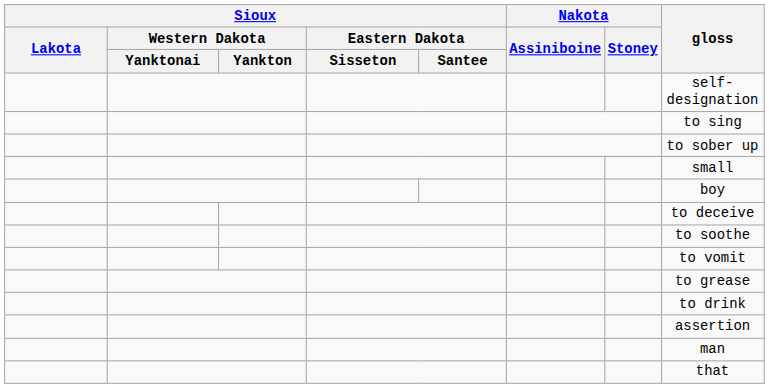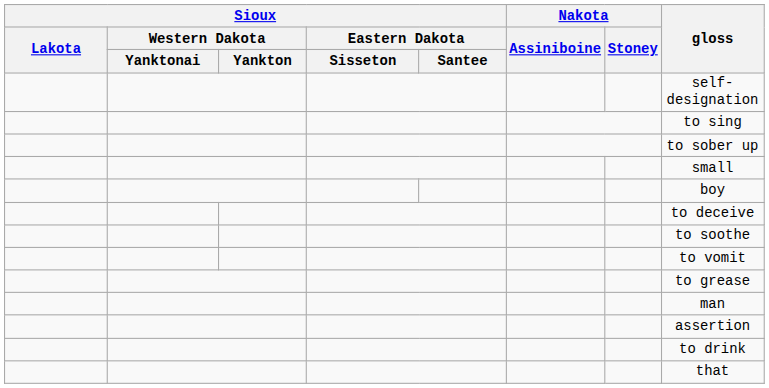row 13 | gloss: to drink -> man
row 15 | gloss: man -> to drink
